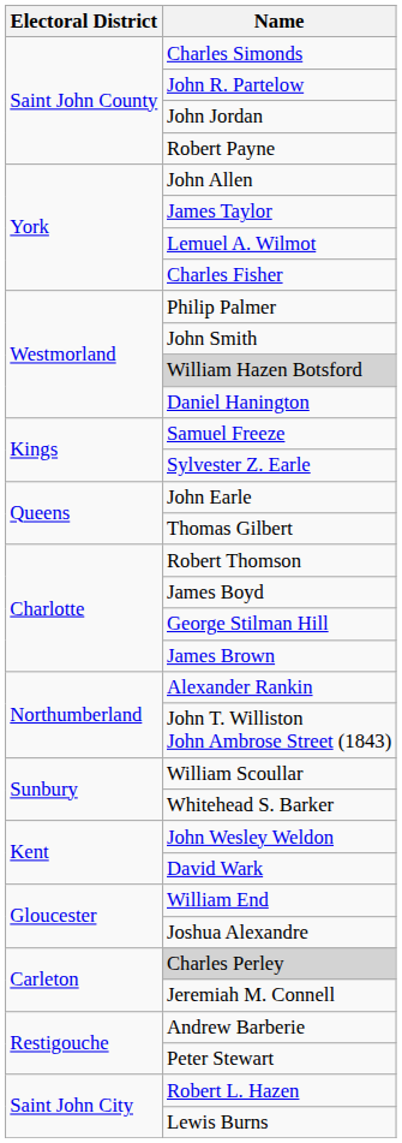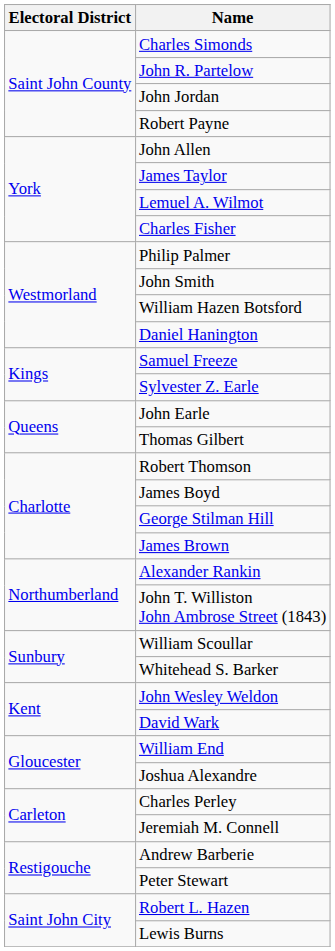William Hazen Botsford | Name: lightgrey background -> no background
Charles Perley | Name: lightgrey background -> no background
